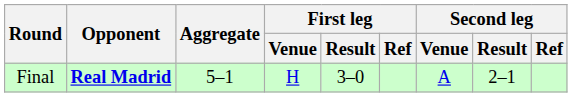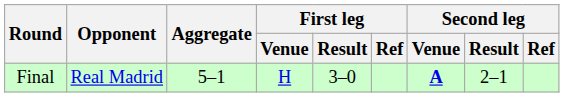Final | Opponent: bold -> normal
Final | Second leg / Venue: normal -> bold
